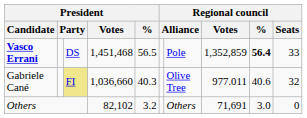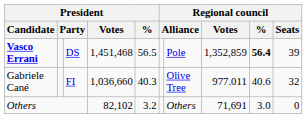Vasco Errani | Regional council / Seats: 33 -> 39
Gabriele Cané | column 3: khaki background -> no background
